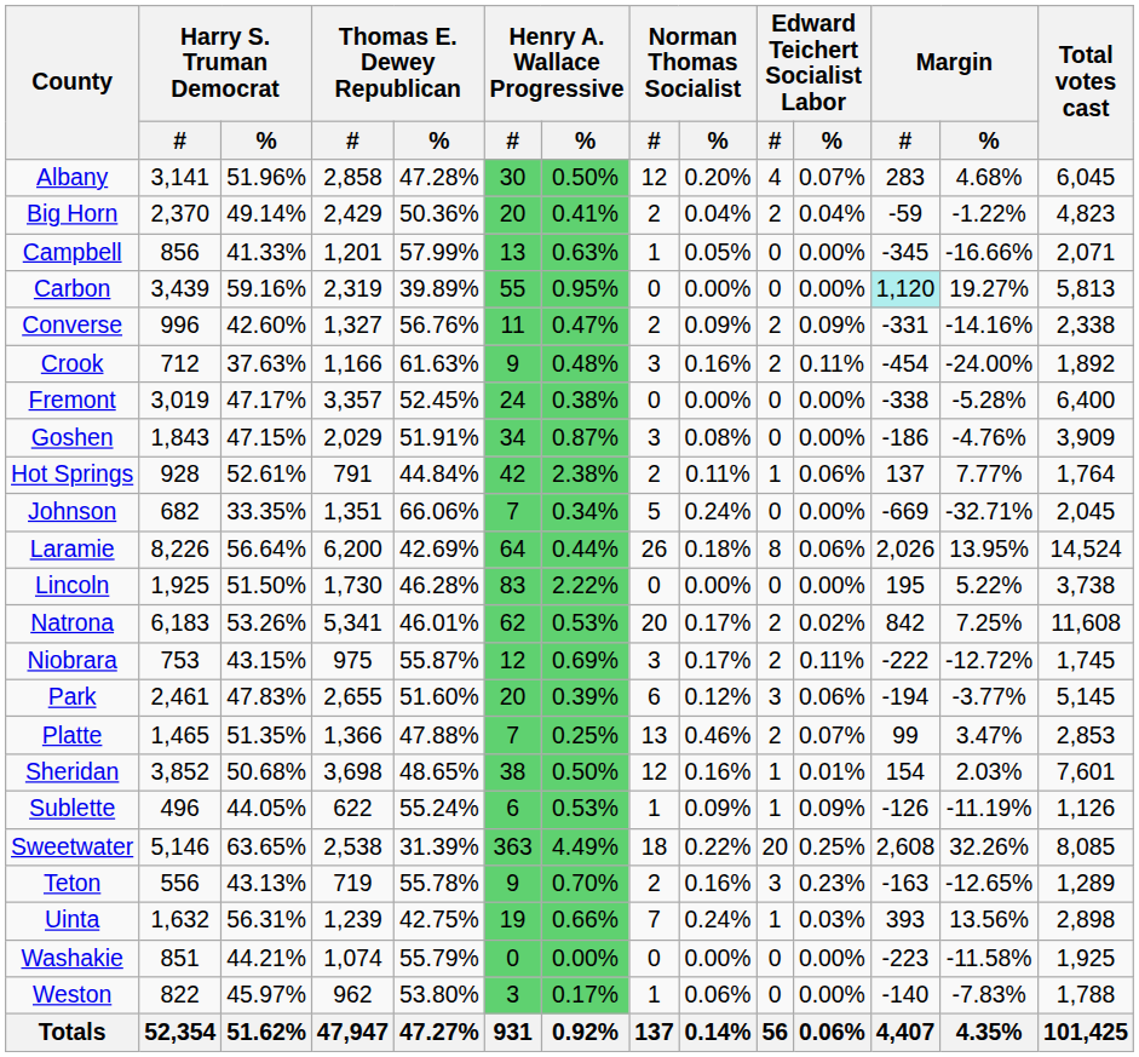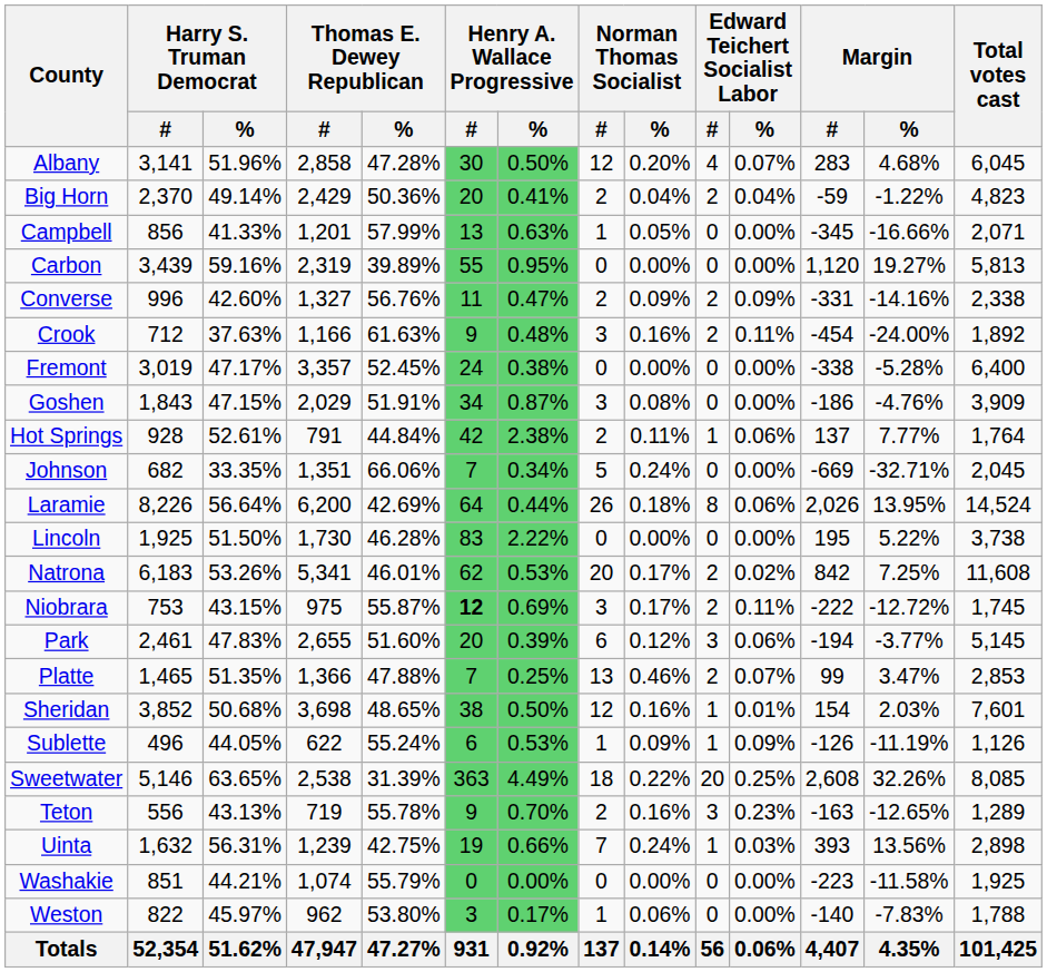Carbon | Margin / #: paleturquoise background -> no background
Niobrara | Henry A. Wallace Progressive / #: normal -> bold
